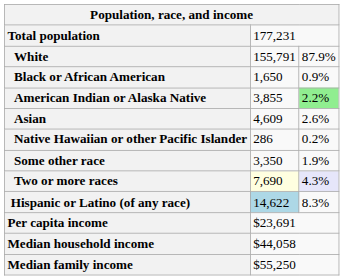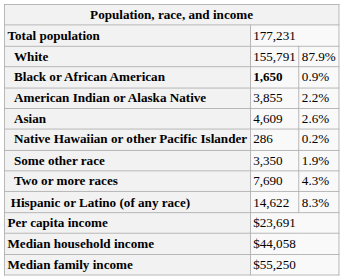Black or African American | column 2: normal -> bold
American Indian or Alaska Native | column 3: lightgreen background -> no background
Two or more races | column 2: lightyellow background -> no background
Two or more races | column 3: lavender background -> no background
Hispanic or Latino (of any race) | column 2: lightblue background -> no background
